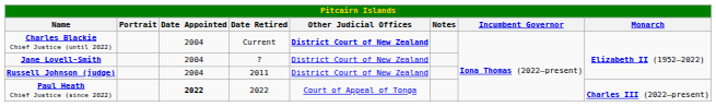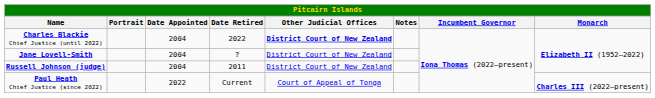Charles Blackie Chief Justice (until 2022) | Date Retired: Current -> 2022
Paul Heath Chief Justice (since 2022) | Date Appointed: bold -> normal
Paul Heath Chief Justice (since 2022) | Date Retired: 2022 -> Current
